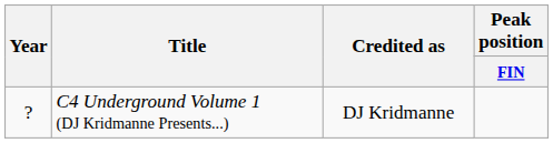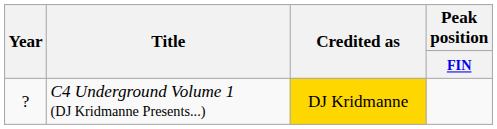C4 Underground Volume 1 (DJ Kridmanne Presents...) | Credited as: no background -> gold background
